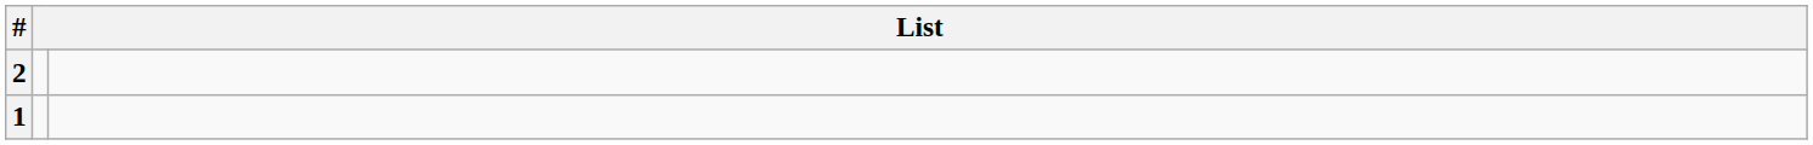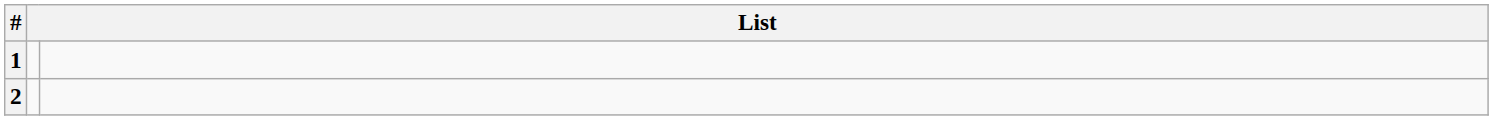rows swapped: 1 <-> 2
